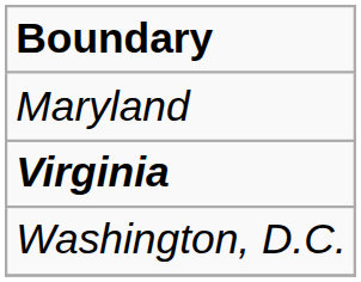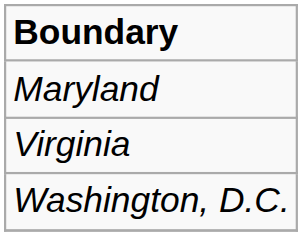row 3 | column 1: bold -> normal
